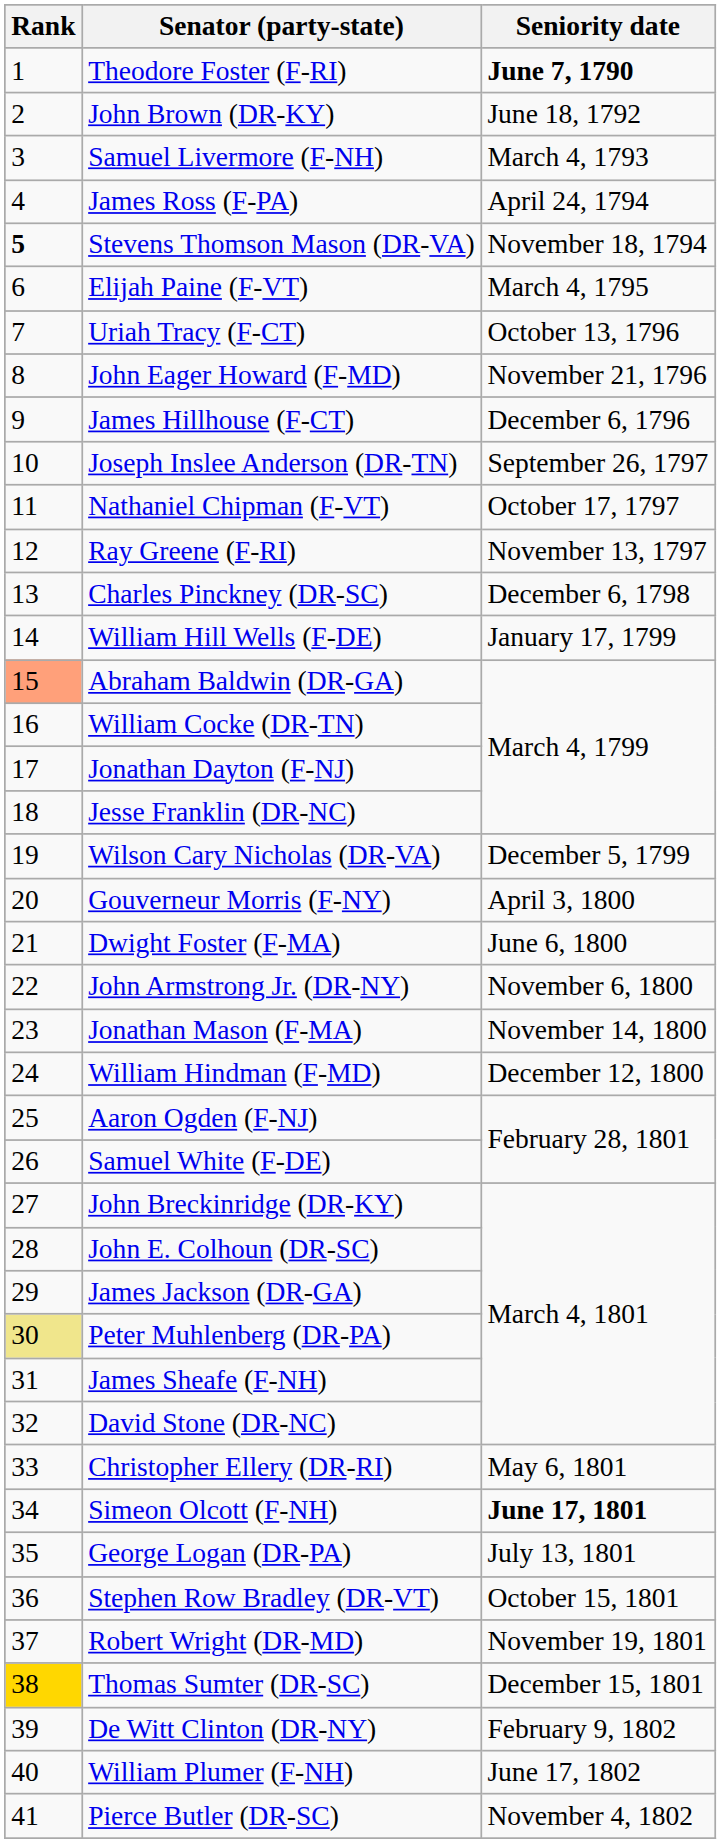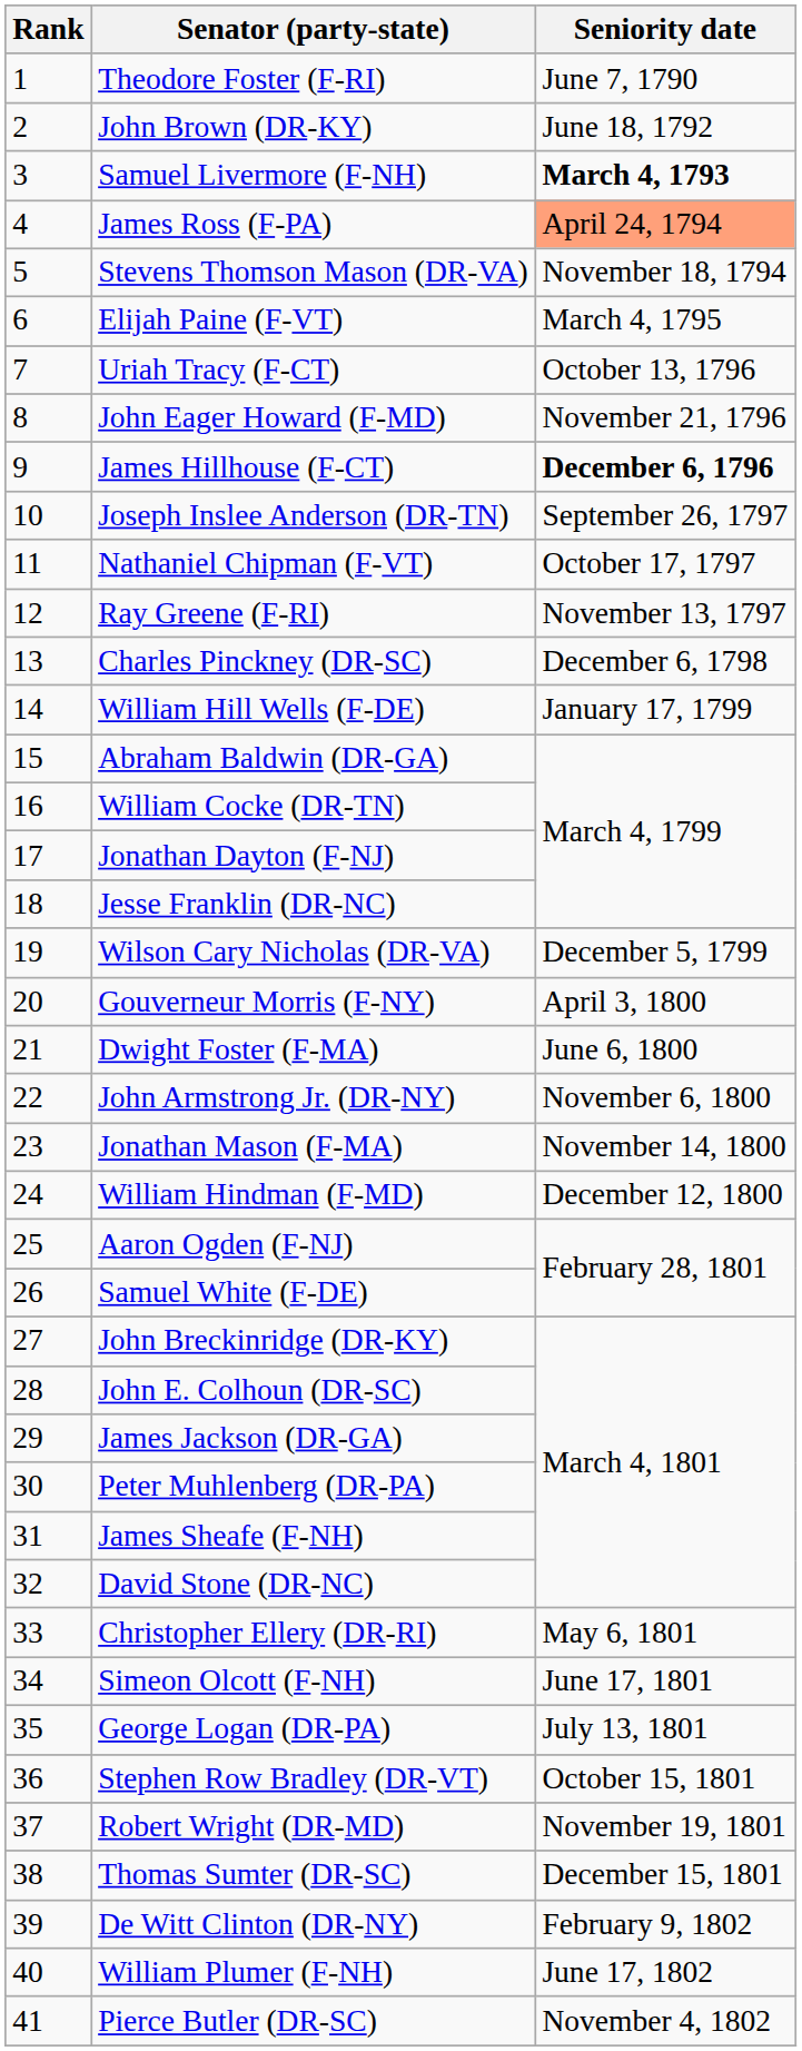Theodore Foster (F-RI) | Seniority date: bold -> normal
Samuel Livermore (F-NH) | Seniority date: normal -> bold
James Ross (F-PA) | Seniority date: no background -> lightsalmon background
Stevens Thomson Mason (DR-VA) | Rank: bold -> normal
James Hillhouse (F-CT) | Seniority date: normal -> bold
Abraham Baldwin (DR-GA) | Rank: lightsalmon background -> no background
Peter Muhlenberg (DR-PA) | Rank: khaki background -> no background
Simeon Olcott (F-NH) | Seniority date: bold -> normal
Thomas Sumter (DR-SC) | Rank: gold background -> no background
